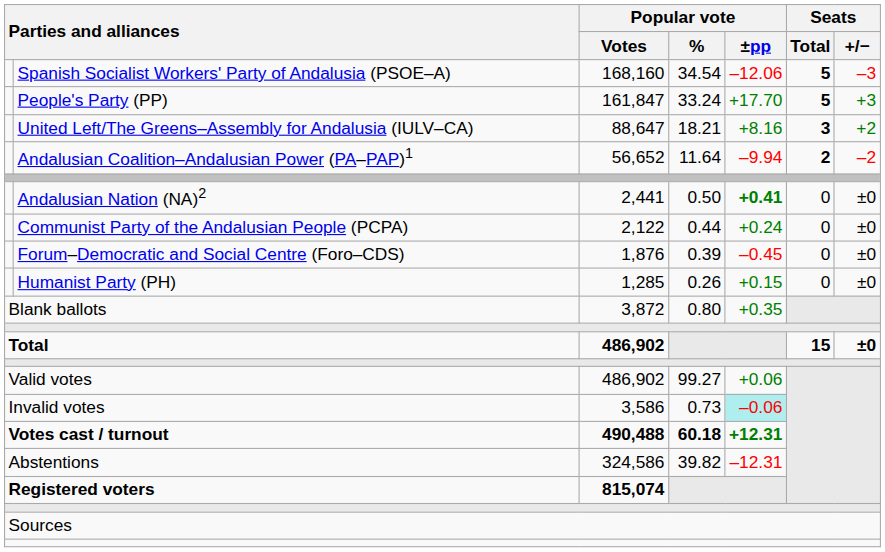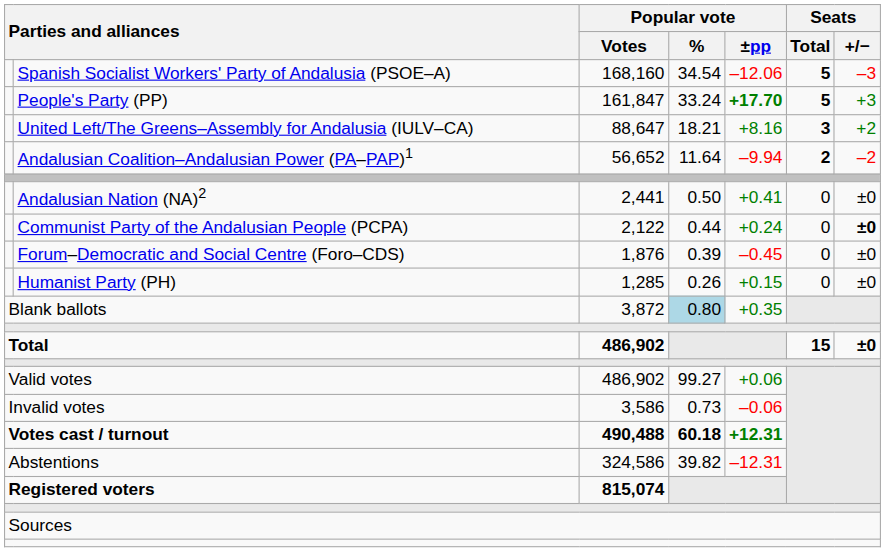People's Party (PP) | Popular vote / ±pp: normal -> bold
Andalusian Nation (NA)2 | Popular vote / ±pp: bold -> normal
Communist Party of the Andalusian People (PCPA) | Seats / +/−: normal -> bold
Blank ballots | Popular vote / %: no background -> lightblue background
Invalid votes | Popular vote / ±pp: paleturquoise background -> no background
